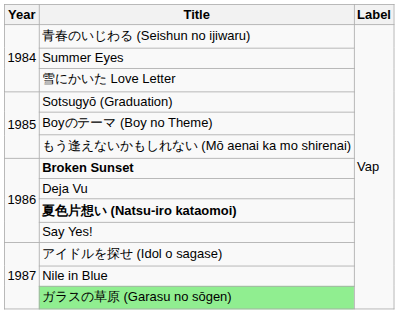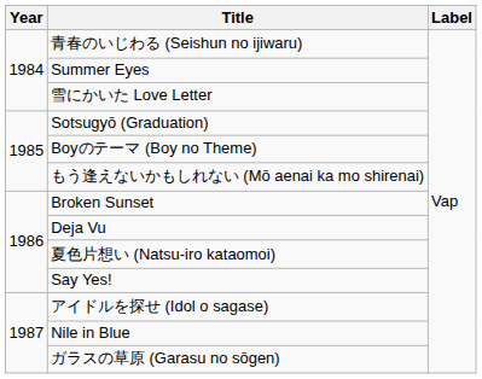Broken Sunset | Title: bold -> normal
夏色片想い (Natsu-iro kataomoi) | Title: bold -> normal
ガラスの草原 (Garasu no sōgen) | Title: lightgreen background -> no background
